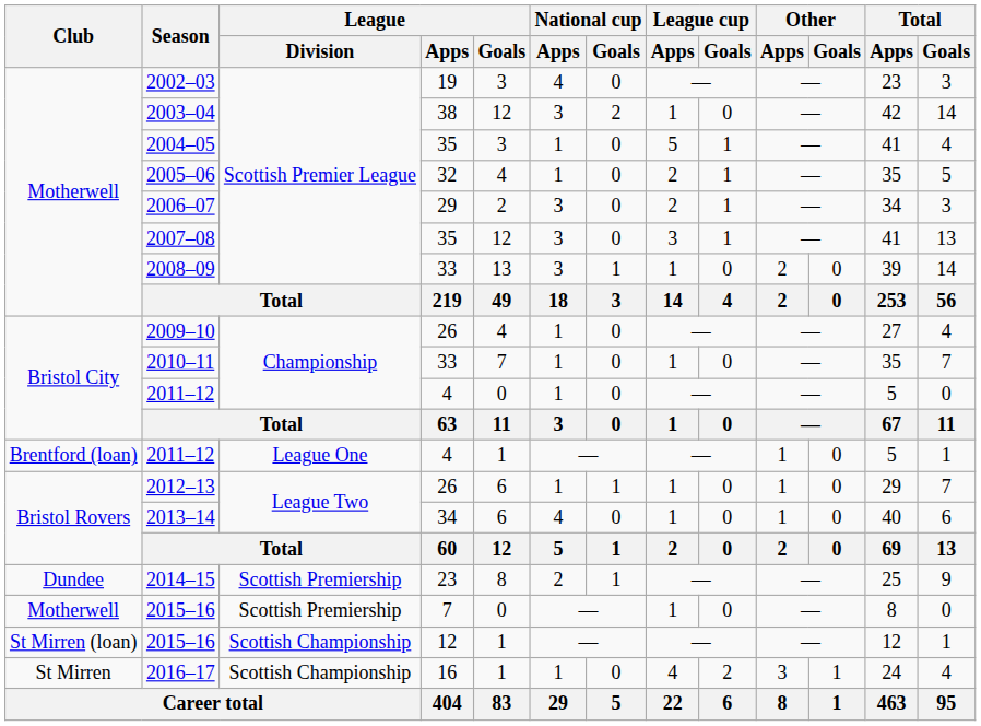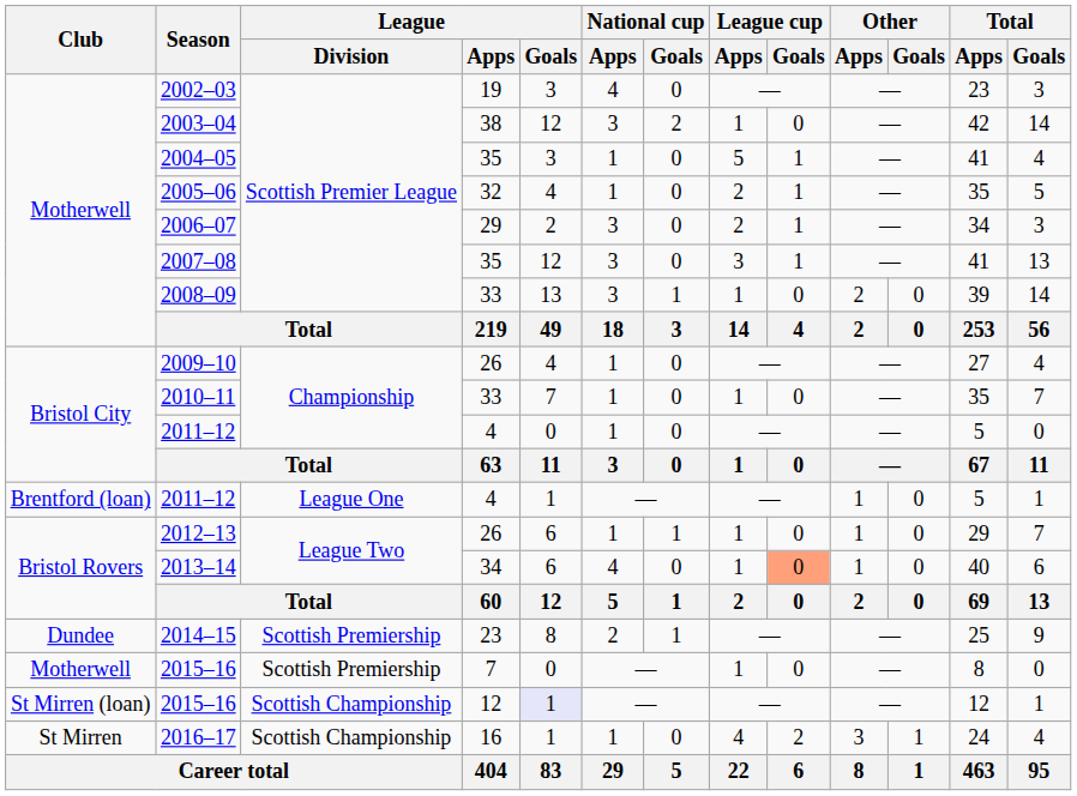2013–14 | League cup / Goals: no background -> lightsalmon background
St Mirren (loan) / 2015–16 | League / Goals: no background -> lavender background
